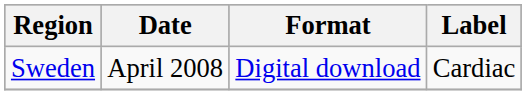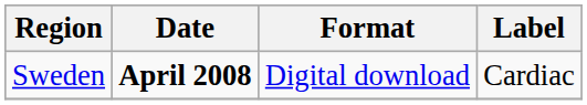Sweden | Date: normal -> bold
